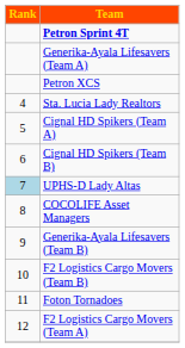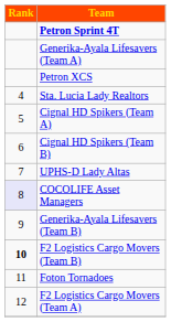UPHS-D Lady Altas | Rank: lightblue background -> no background
COCOLIFE Asset Managers | Rank: no background -> lavender background
F2 Logistics Cargo Movers (Team B) | Rank: normal -> bold
